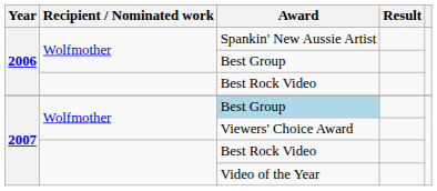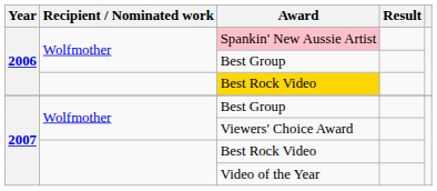Spankin' New Aussie Artist | Award: no background -> pink background
2006 / Best Rock Video | Award: no background -> gold background
2007 / Best Group | Award: lightblue background -> no background
